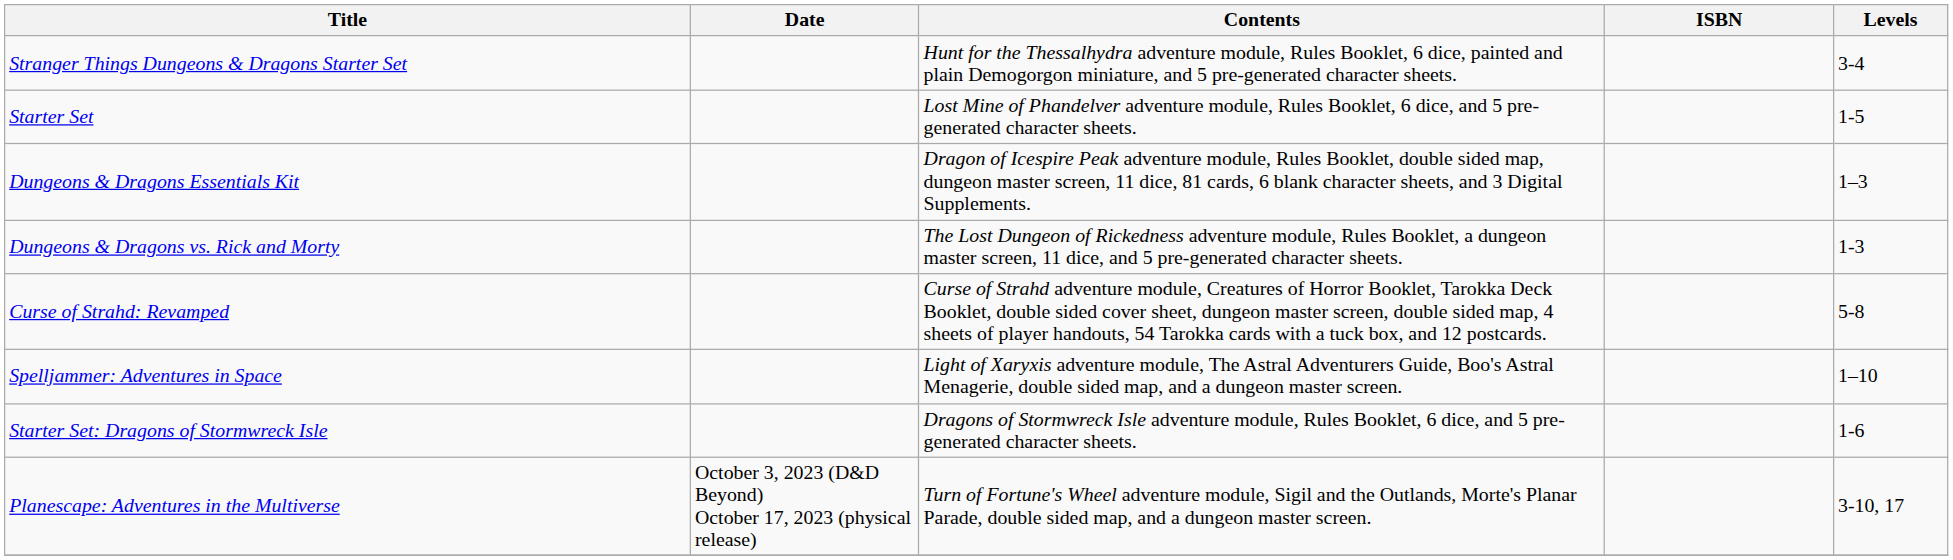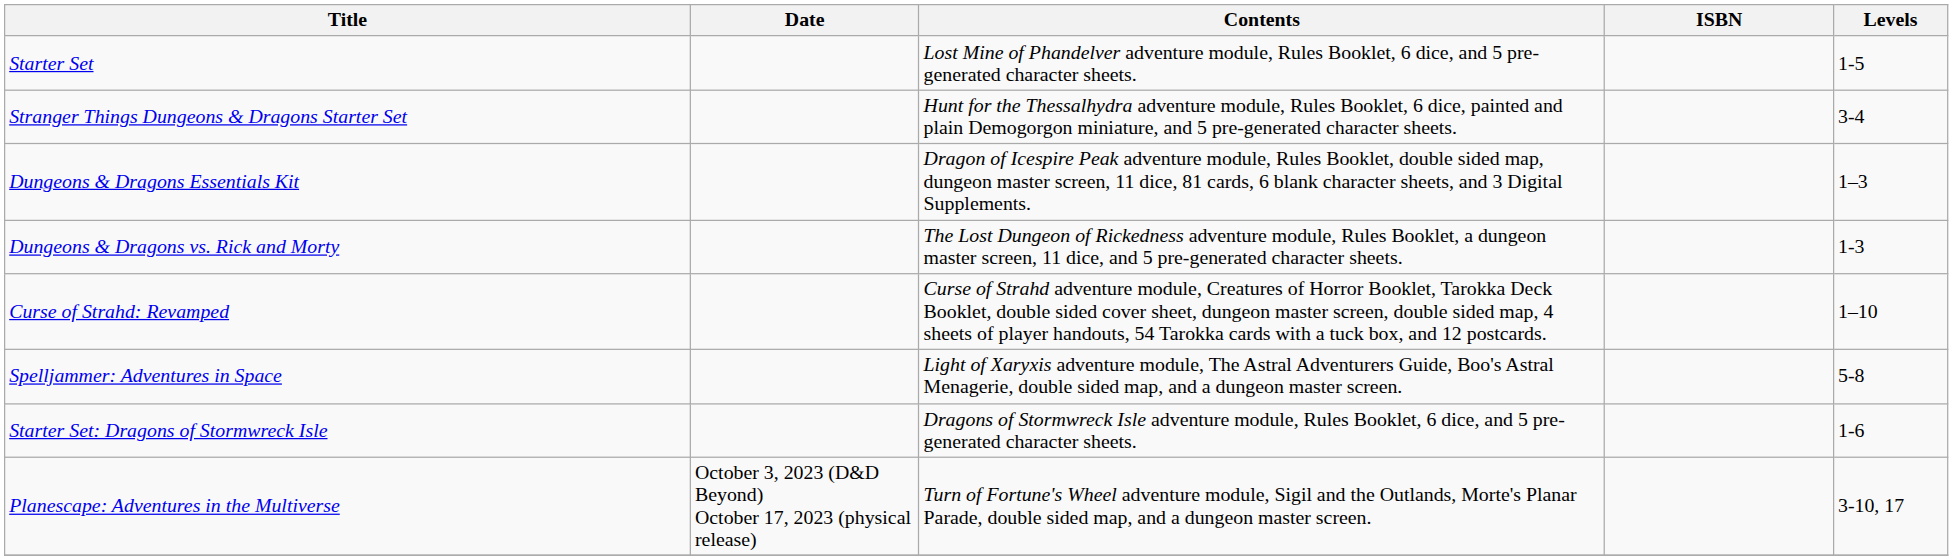rows swapped: Starter Set <-> Stranger Things Dungeons & Dragons Starter Set
Curse of Strahd: Revamped | Levels: 5-8 -> 1–10
Spelljammer: Adventures in Space | Levels: 1–10 -> 5-8
